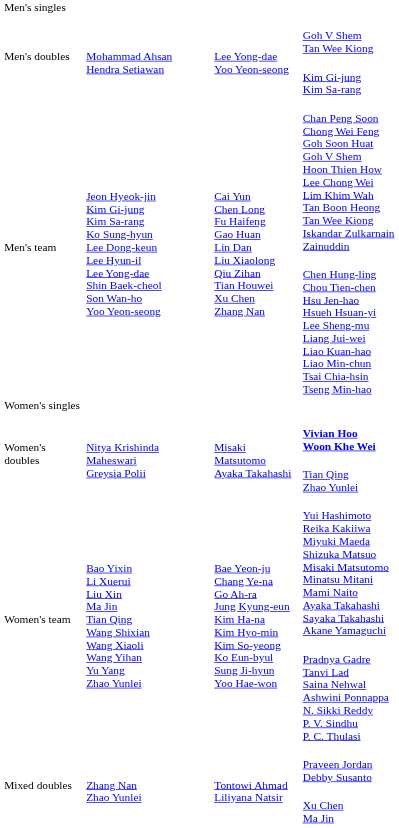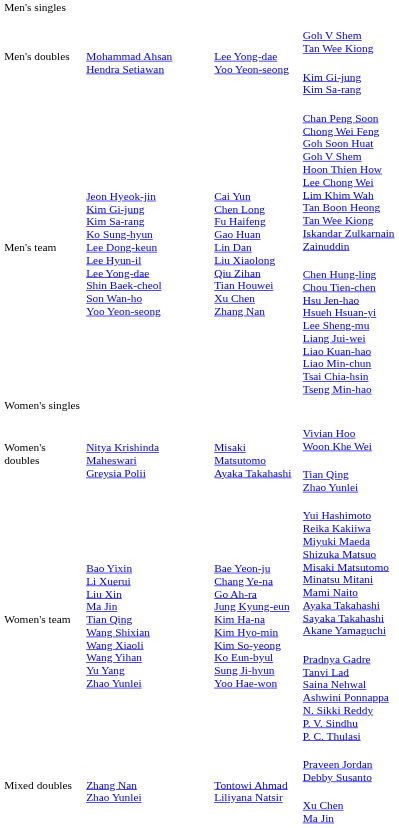Vivian Hoo Woon Khe Wei | column 4: bold -> normal
